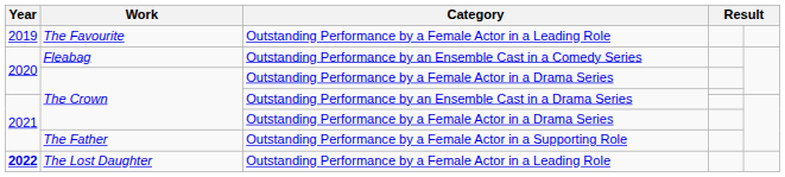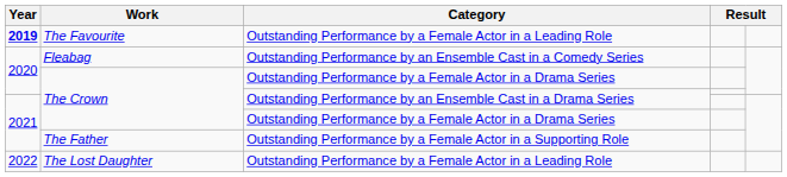The Favourite | Year: normal -> bold
The Lost Daughter | Year: bold -> normal
